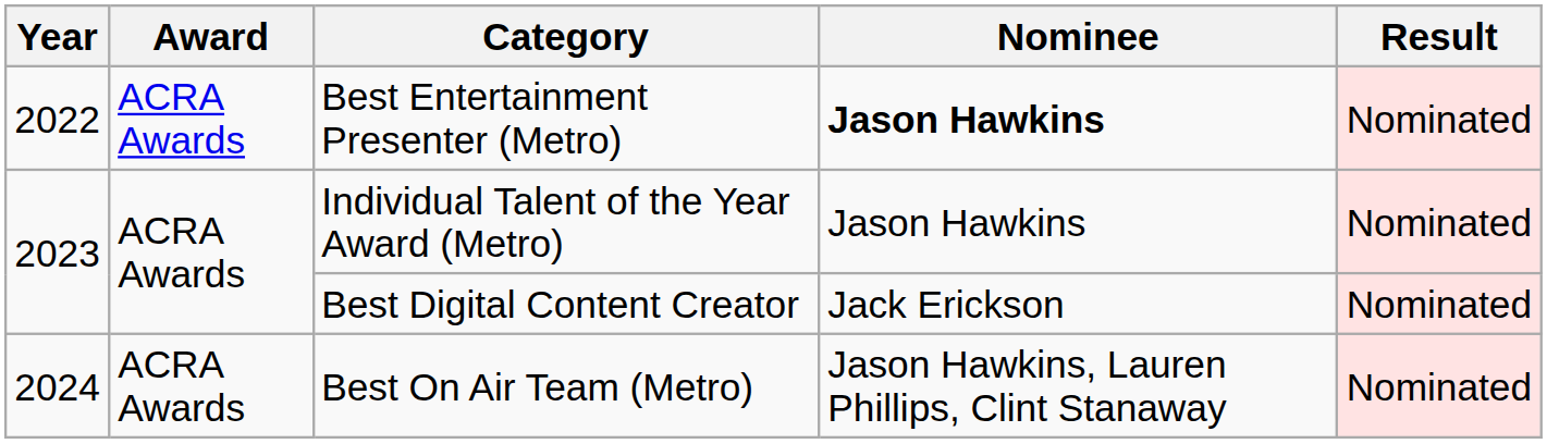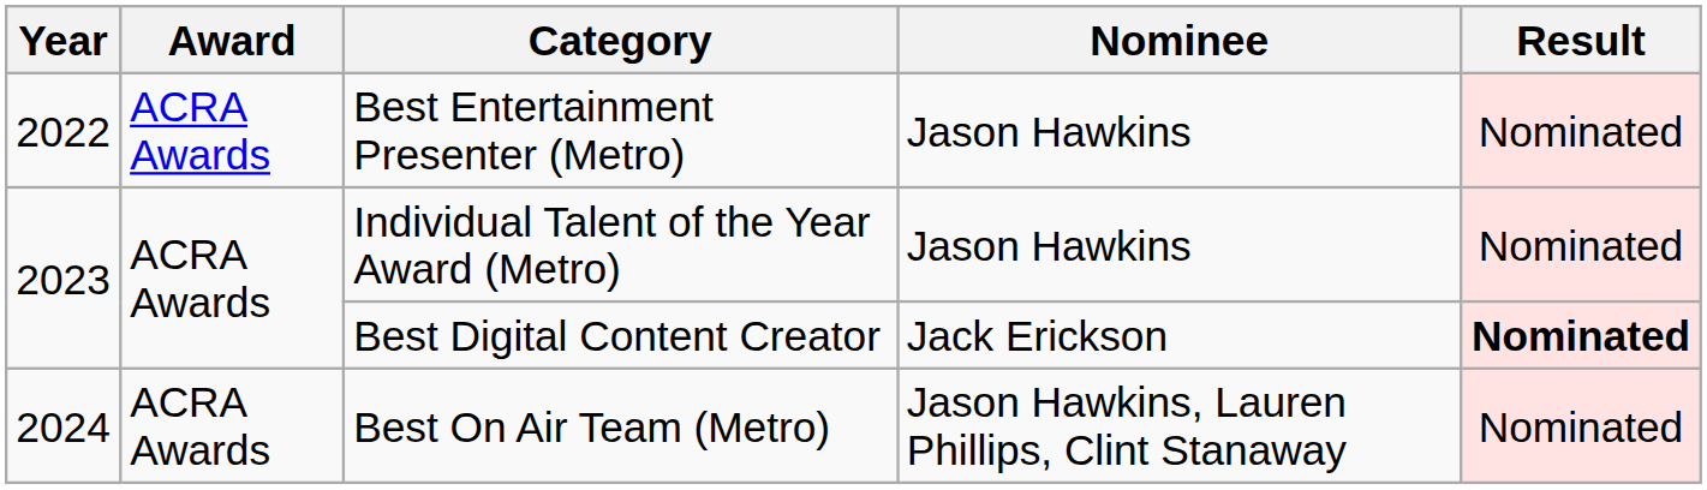Best Entertainment Presenter (Metro) | Nominee: bold -> normal
Best Digital Content Creator | Result: normal -> bold
